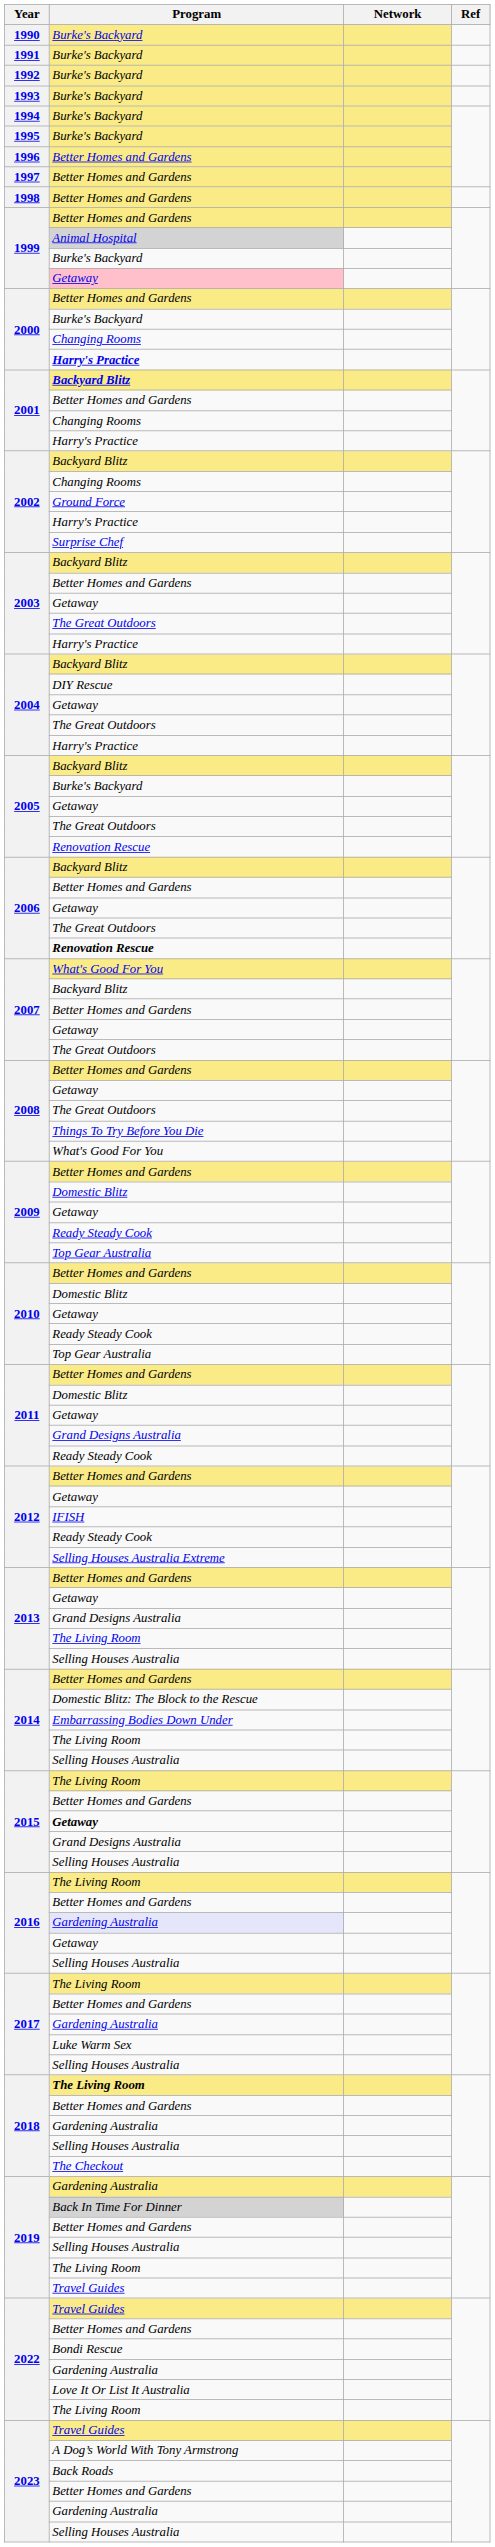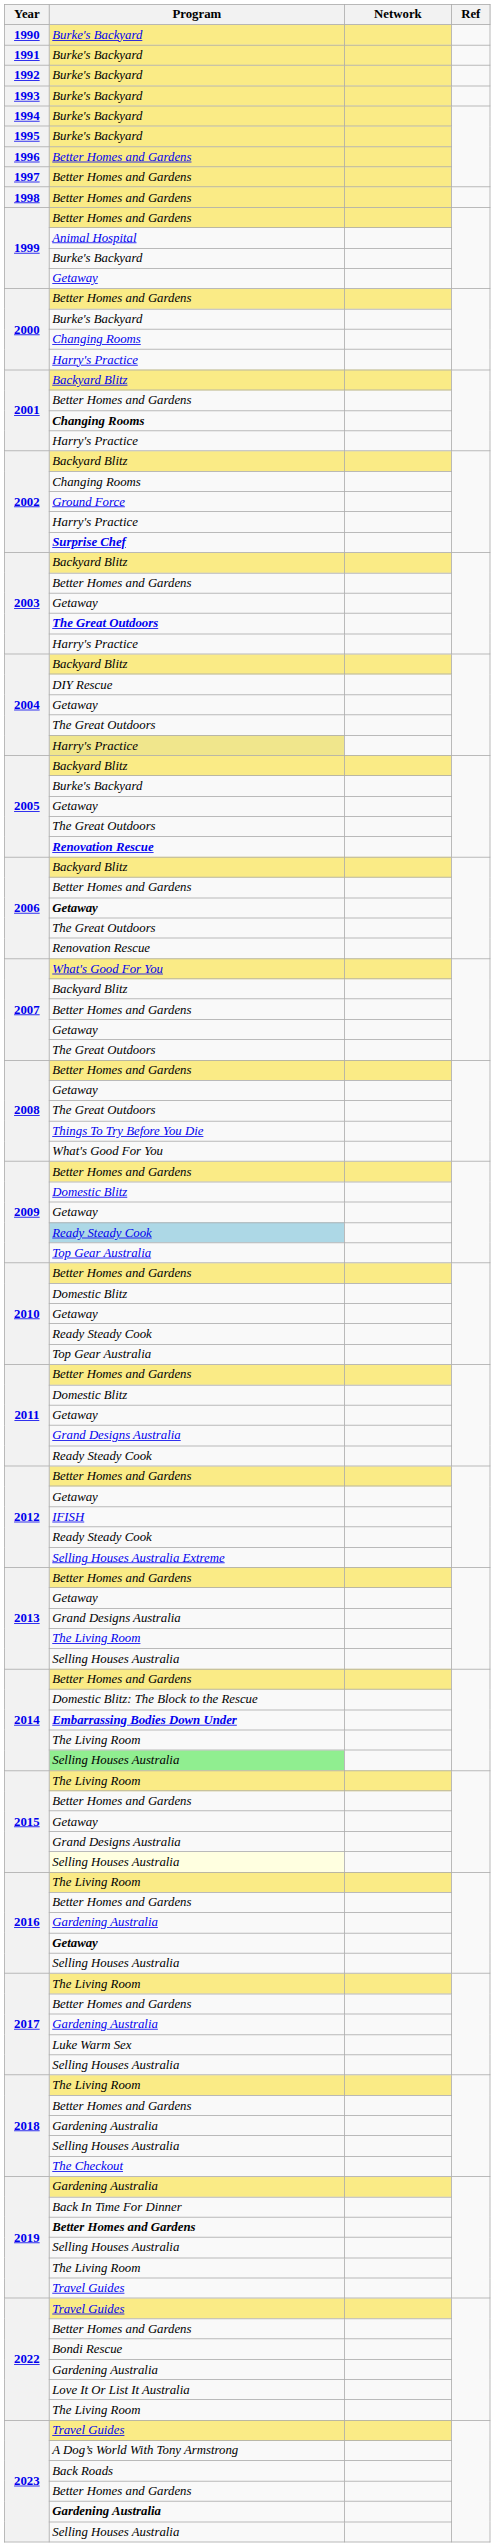Animal Hospital | Program: lightgrey background -> no background
1999 / Getaway | Program: pink background -> no background
2000 / Harry's Practice | Program: bold -> normal
2001 / Backyard Blitz | Program: bold -> normal
2001 / Changing Rooms | Program: normal -> bold
Surprise Chef | Program: normal -> bold
2003 / The Great Outdoors | Program: normal -> bold
2004 / Harry's Practice | Program: no background -> khaki background
2005 / Renovation Rescue | Program: normal -> bold
2006 / Getaway | Program: normal -> bold
2006 / Renovation Rescue | Program: bold -> normal
2009 / Ready Steady Cook | Program: no background -> lightblue background
Embarrassing Bodies Down Under | Program: normal -> bold
2014 / Selling Houses Australia | Program: no background -> lightgreen background
2015 / Getaway | Program: bold -> normal
2015 / Selling Houses Australia | Program: no background -> lightyellow background
2016 / Gardening Australia | Program: lavender background -> no background
2016 / Getaway | Program: normal -> bold
2018 / The Living Room | Program: bold -> normal
Back In Time For Dinner | Program: lightgrey background -> no background
2019 / Better Homes and Gardens | Program: normal -> bold
2023 / Gardening Australia | Program: normal -> bold
